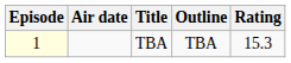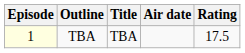columns swapped: Air date <-> Outline
row 2 | Rating: 15.3 -> 17.5
